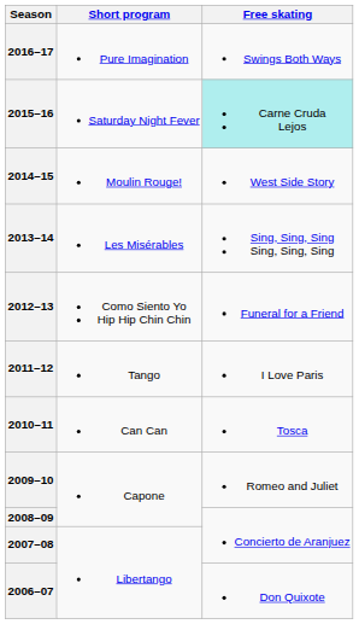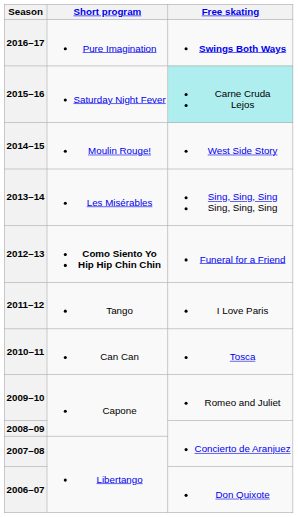2016–17 | Free skating: normal -> bold
2012–13 | Short program: normal -> bold
